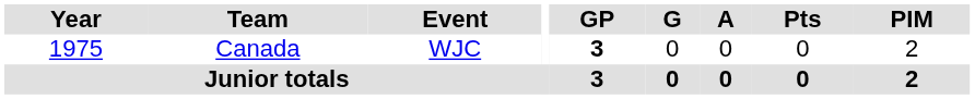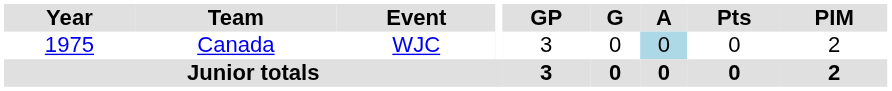Canada | GP: bold -> normal
Canada | A: no background -> lightblue background
